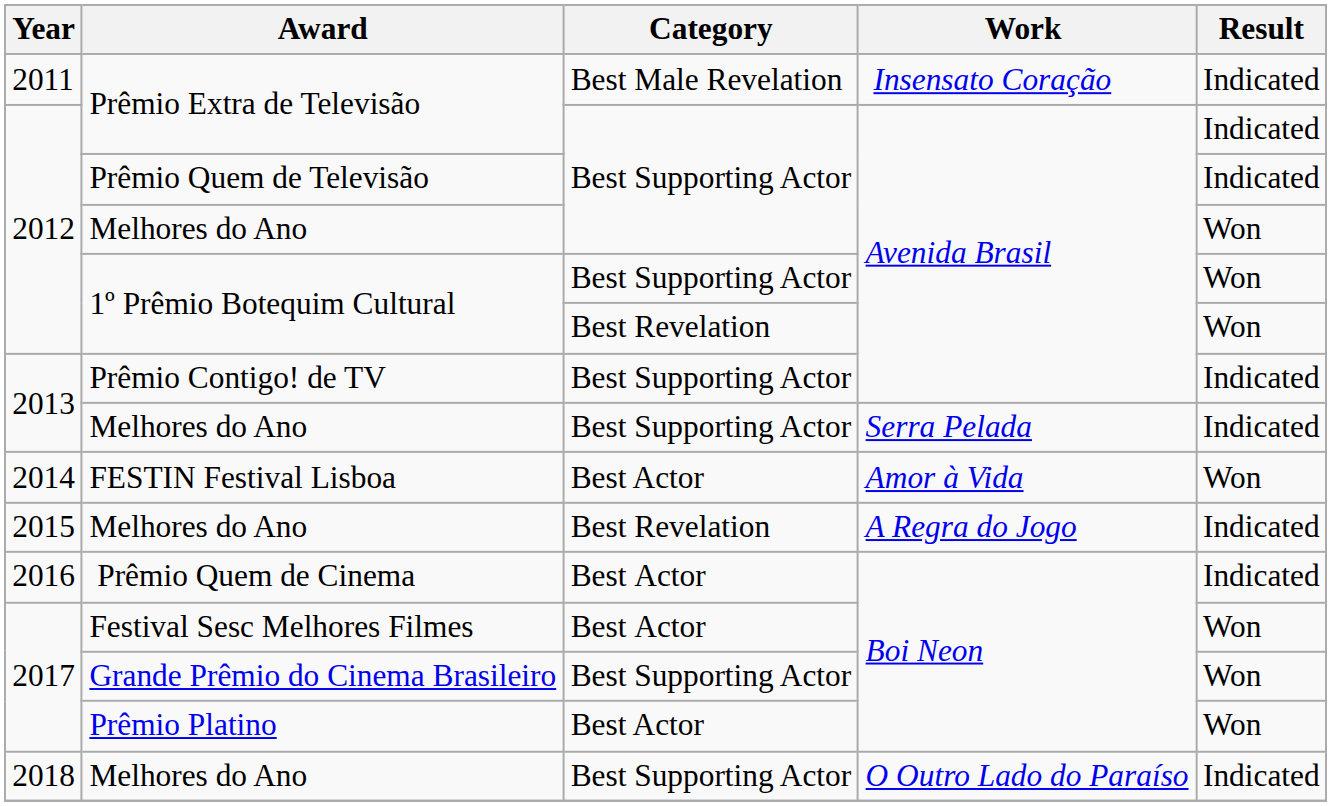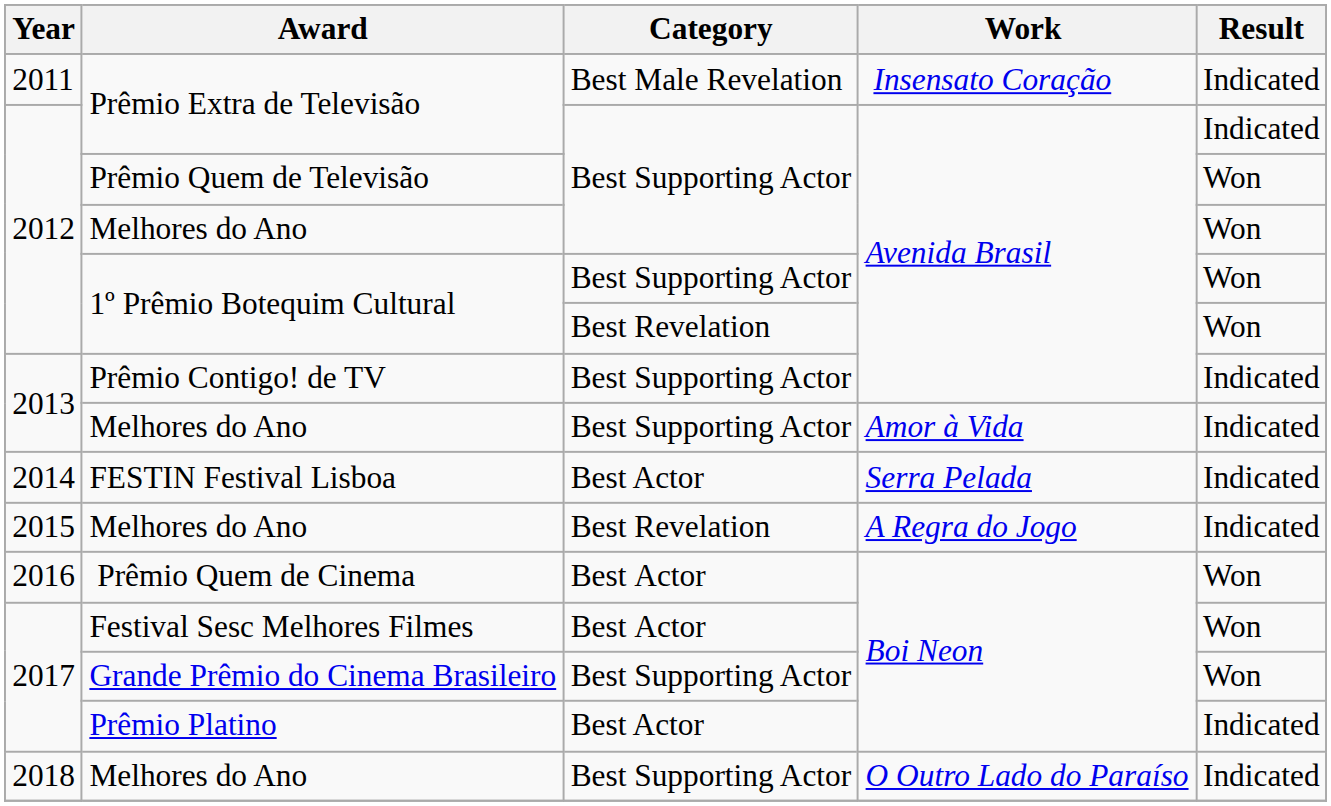Prêmio Quem de Televisão | Result: Indicated -> Won
2013 / Melhores do Ano | Work: Serra Pelada -> Amor à Vida
FESTIN Festival Lisboa | Work: Amor à Vida -> Serra Pelada
FESTIN Festival Lisboa | Result: Won -> Indicated
Prêmio Quem de Cinema | Result: Indicated -> Won
Prêmio Platino | Result: Won -> Indicated
